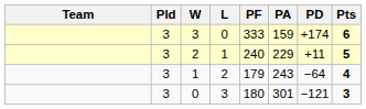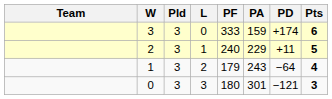columns swapped: Pld <-> W
